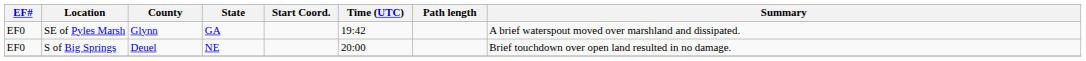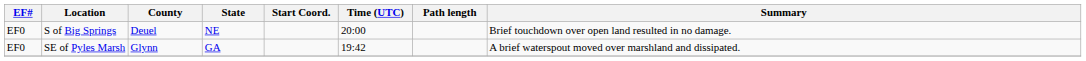rows swapped: S of Big Springs <-> SE of Pyles Marsh
